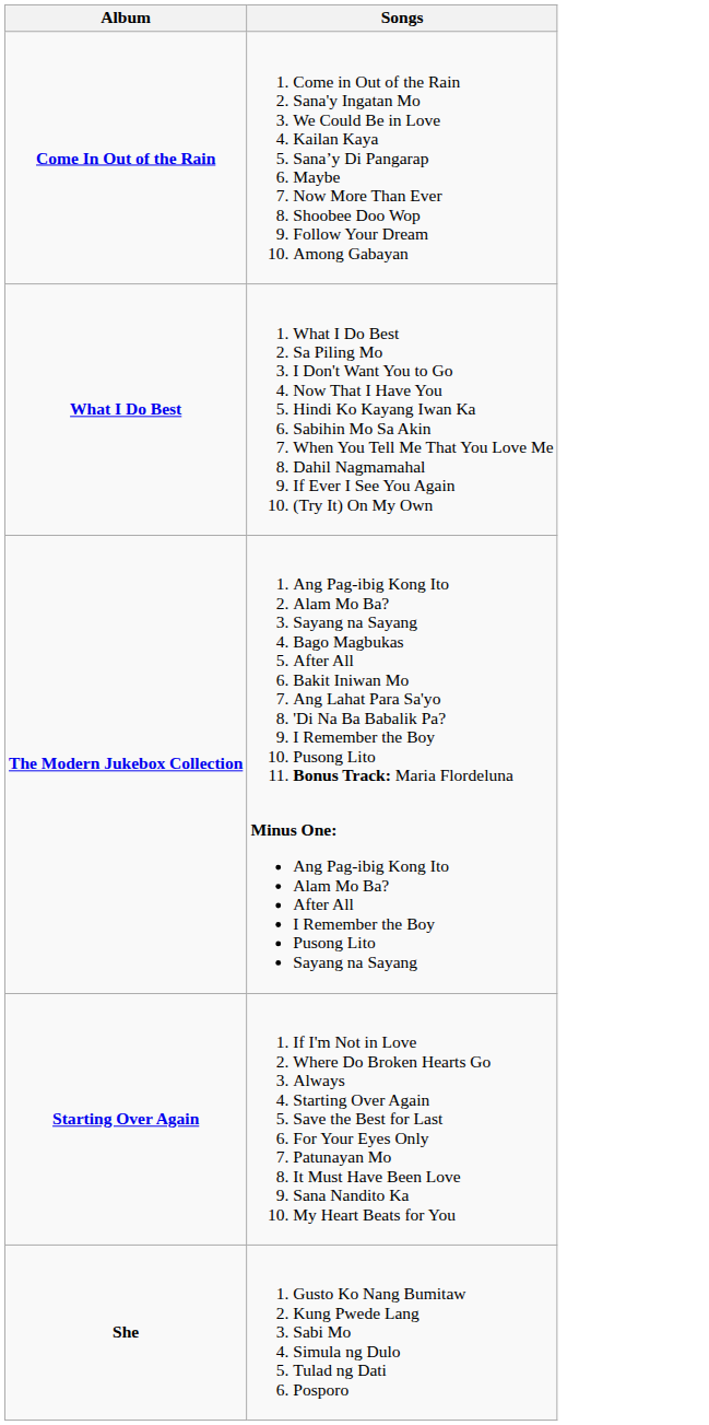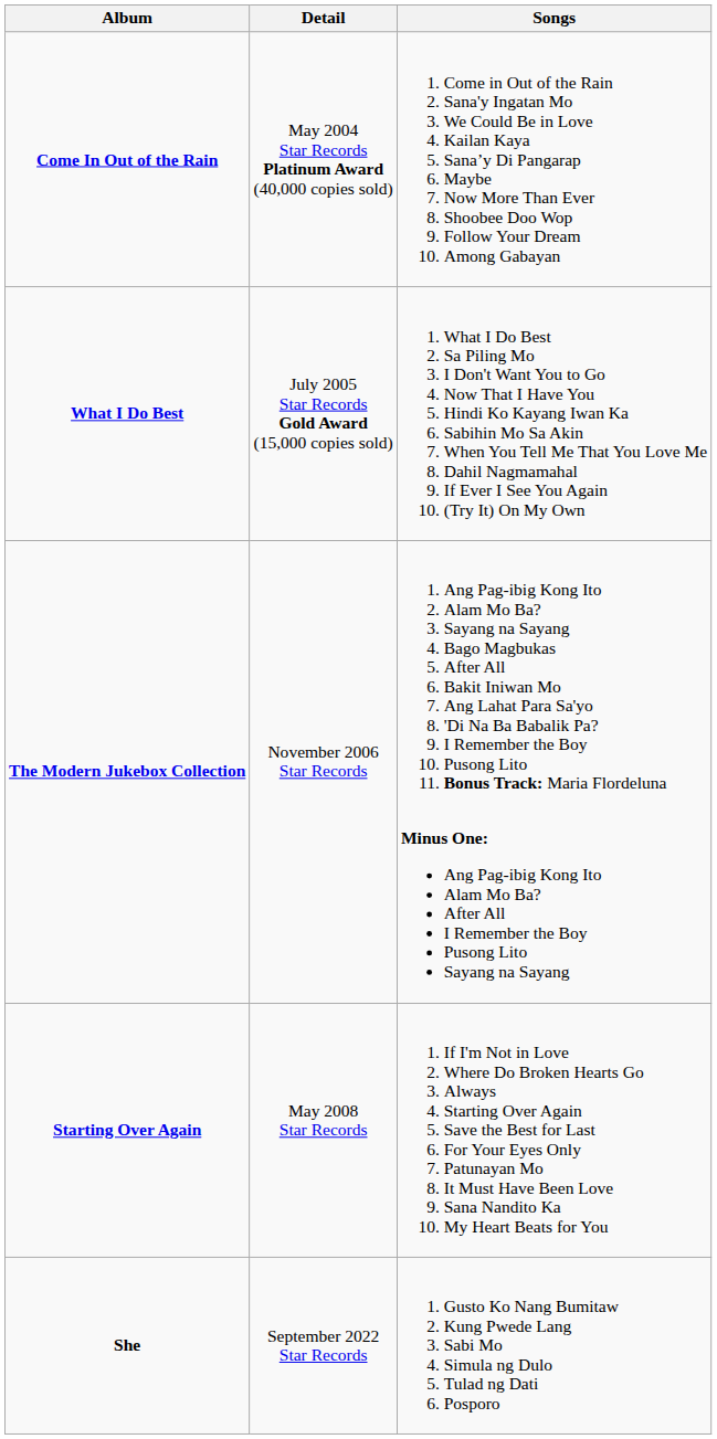+ column: Detail | May 2004 Star Records Platinum Award (40,000 copies sold) | July 2005 Star Records Gold Award (15,000 copies sold) | November 2006 Star Records | May 2008 Star Records | September 2022 Star Records
